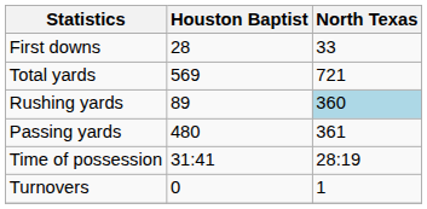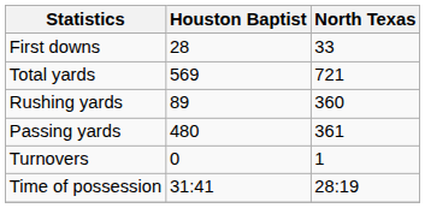Rushing yards | North Texas: lightblue background -> no background
rows swapped: Turnovers <-> Time of possession
